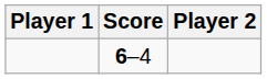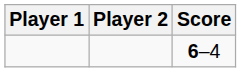columns swapped: Score <-> Player 2
